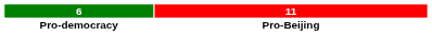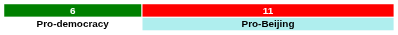Pro-democracy | 11: no background -> paleturquoise background
